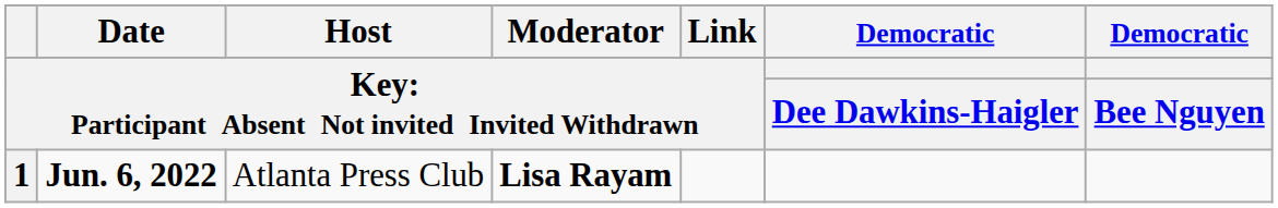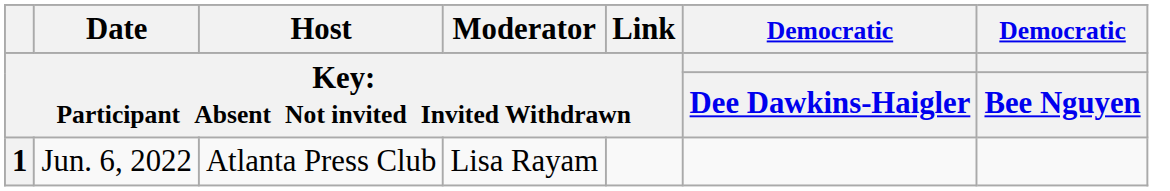1 | column 2: bold -> normal
1 | column 4: bold -> normal
